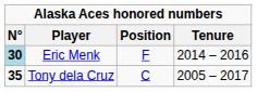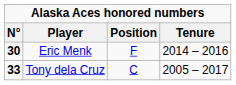Eric Menk | N°: lightblue background -> no background
Tony dela Cruz | N°: 35 -> 33
